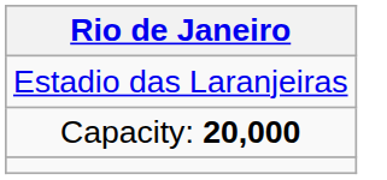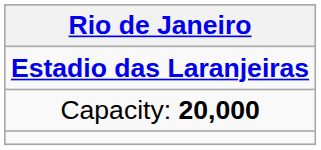row 2 | column 1: normal -> bold
